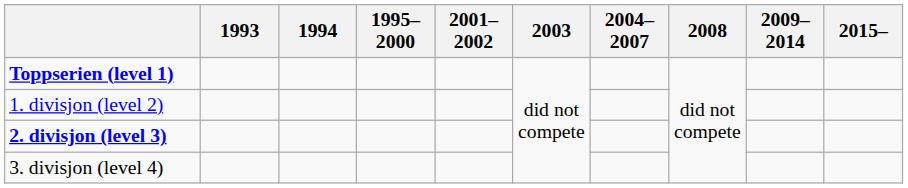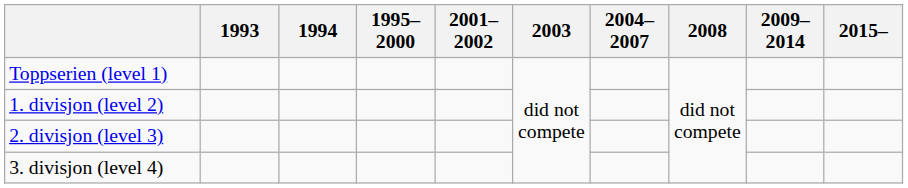Toppserien (level 1) | column 1: bold -> normal
2. divisjon (level 3) | column 1: bold -> normal
